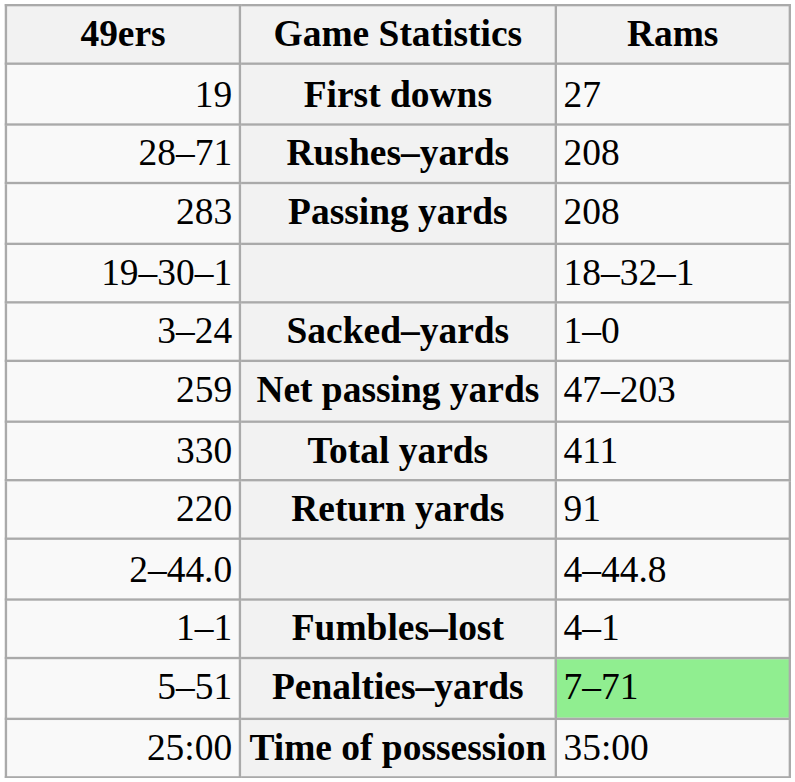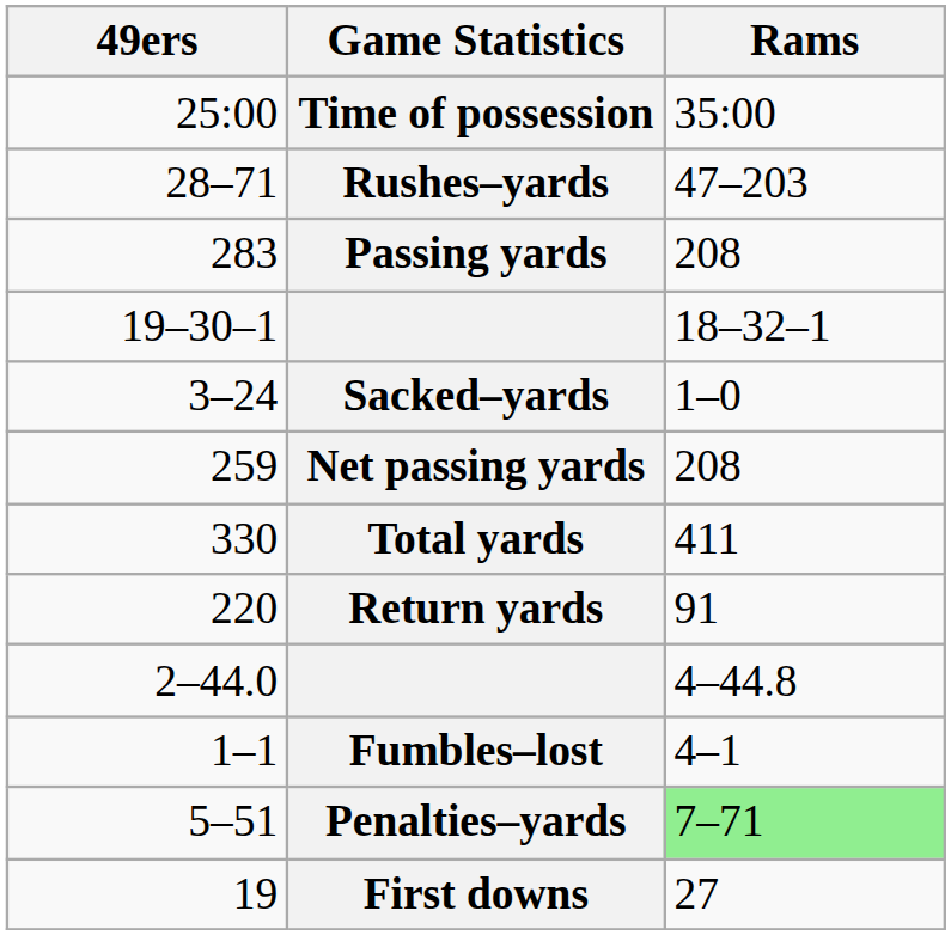rows swapped: First downs <-> Time of possession
Rushes–yards | Rams: 208 -> 47–203
Net passing yards | Rams: 47–203 -> 208
